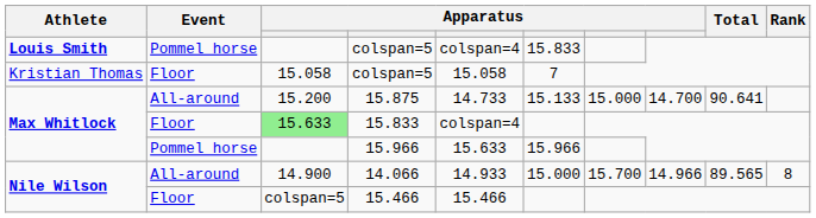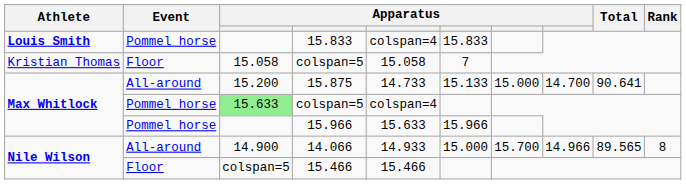row 3 | column 4: colspan=5 -> 15.833
row 6 | Event: Floor -> Pommel horse
row 6 | column 4: 15.833 -> colspan=5
